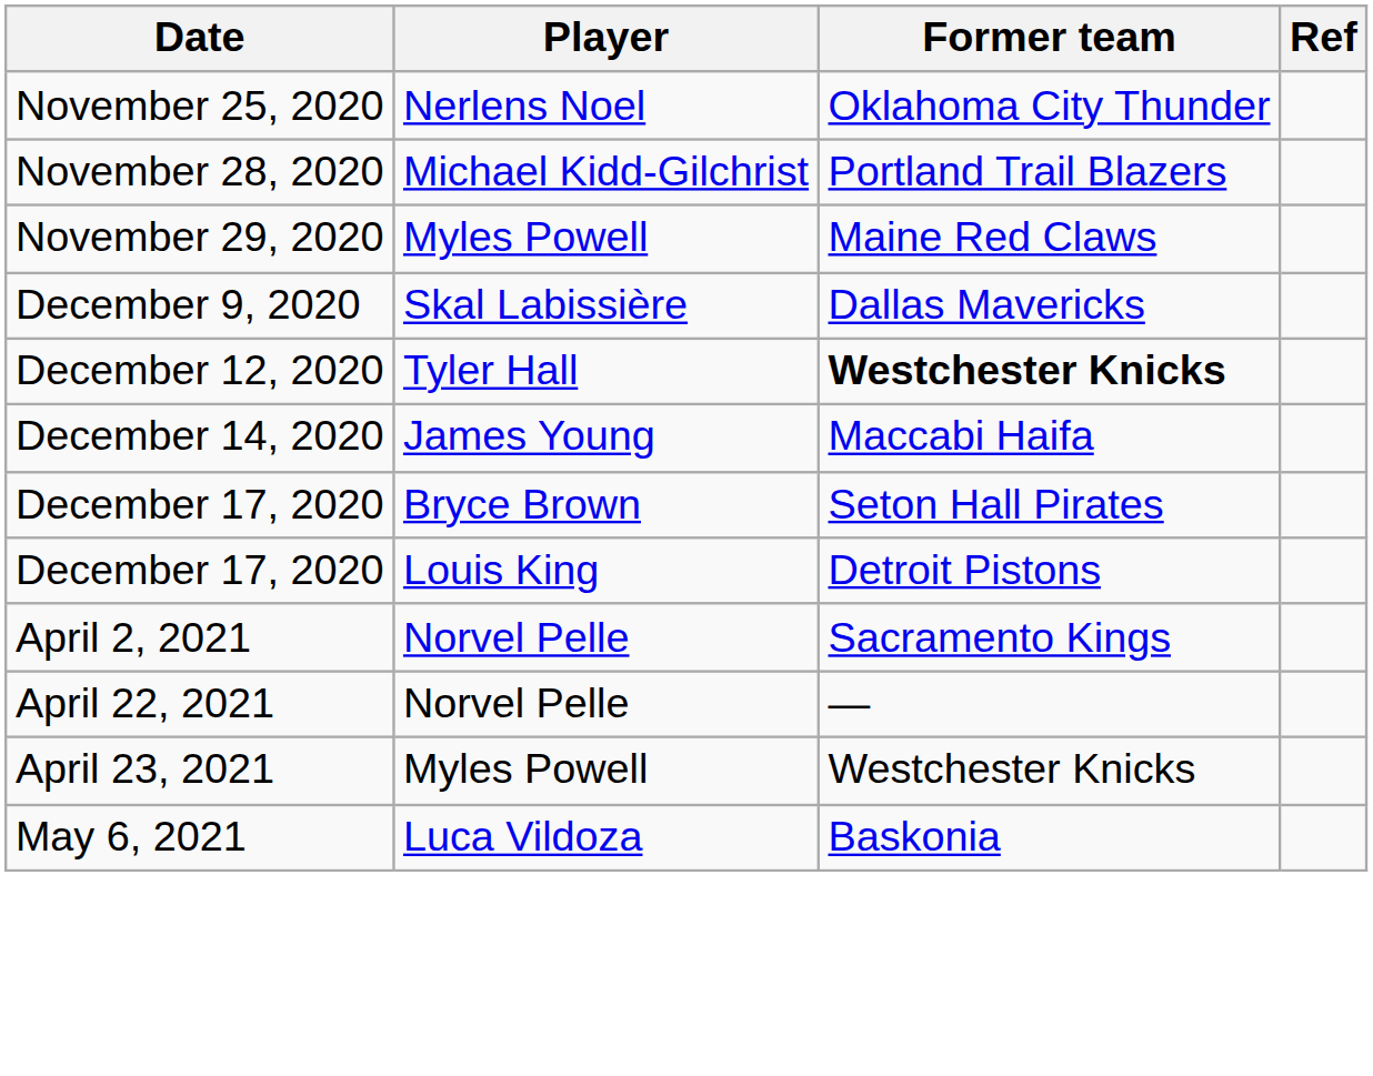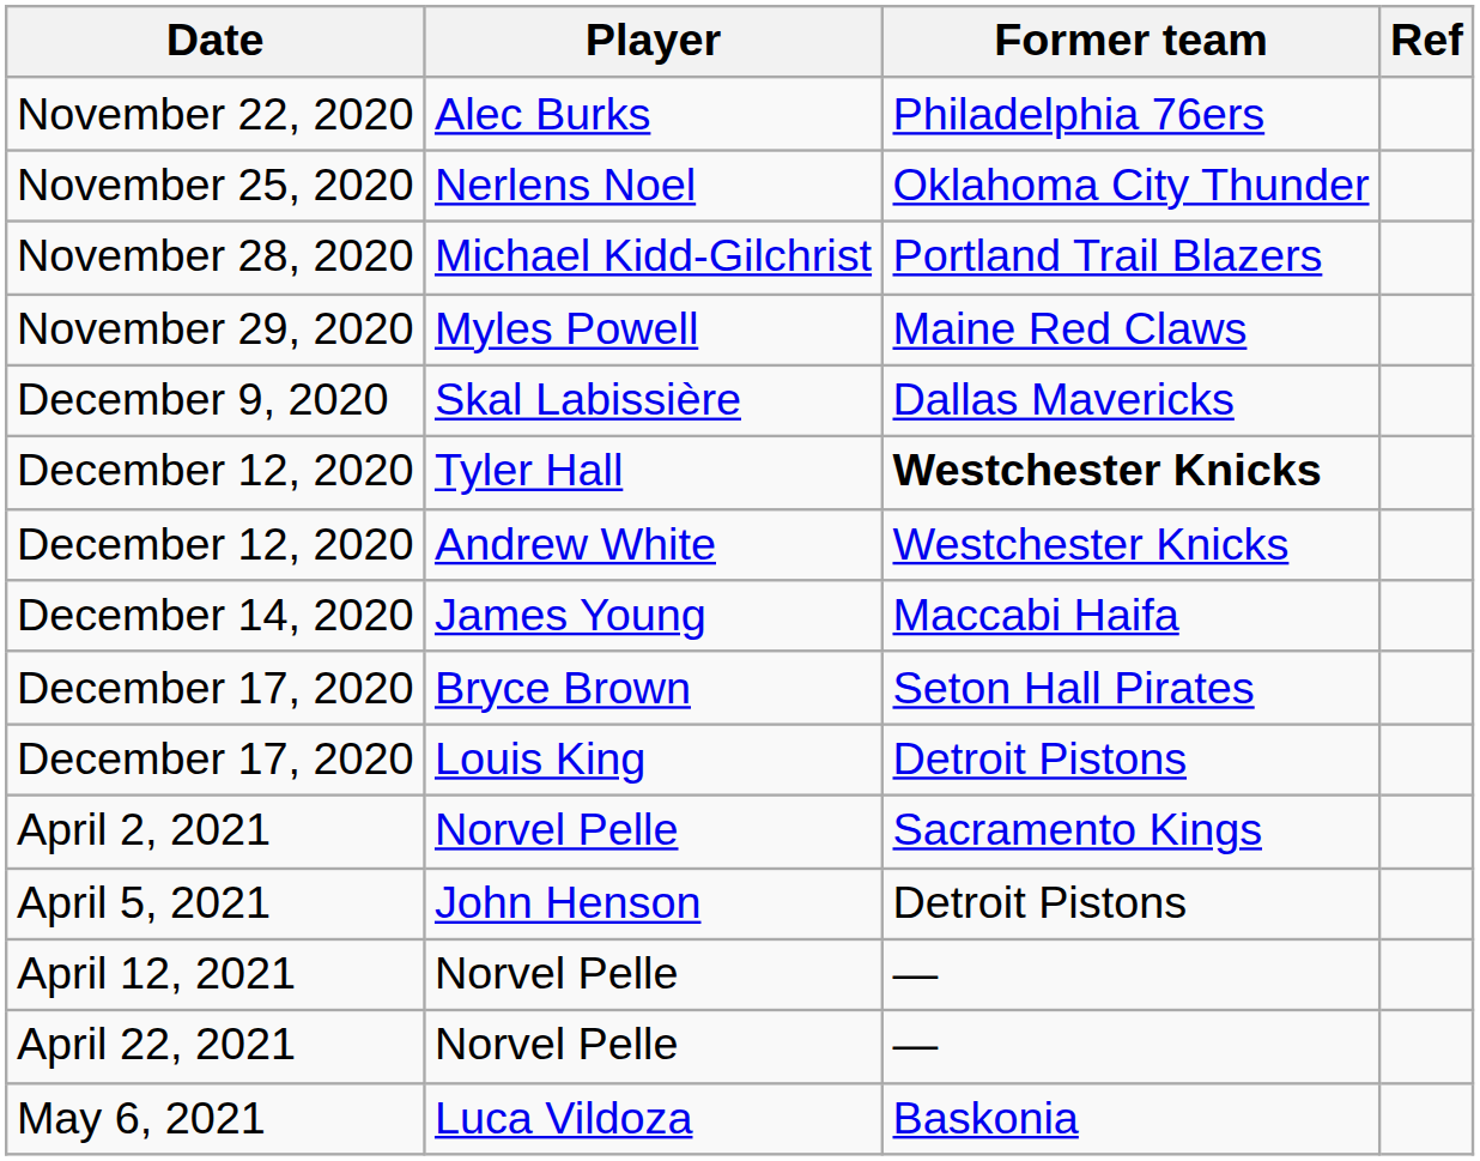+ row: November 22, 2020 | Alec Burks | Philadelphia 76ers
+ row: December 12, 2020 | Andrew White | Westchester Knicks
+ row: April 5, 2021 | John Henson | Detroit Pistons
+ row: April 12, 2021 | Norvel Pelle | —
- row: April 23, 2021 | Myles Powell | Westchester Knicks
